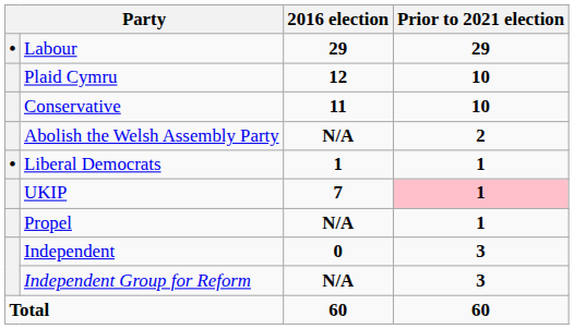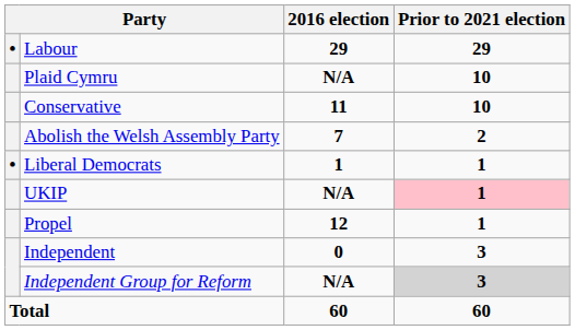Plaid Cymru | 2016 election: 12 -> N/A
Abolish the Welsh Assembly Party | 2016 election: N/A -> 7
UKIP | 2016 election: 7 -> N/A
Propel | 2016 election: N/A -> 12
Independent Group for Reform | Prior to 2021 election: no background -> lightgrey background
